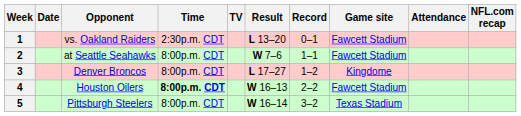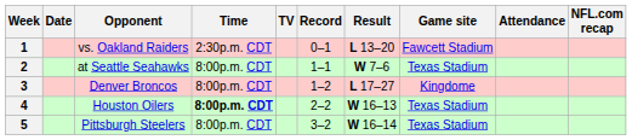columns swapped: Result <-> Record
2 | Game site: Fawcett Stadium -> Texas Stadium
4 | Game site: Fawcett Stadium -> Texas Stadium
